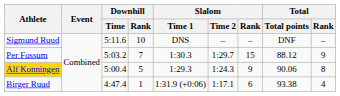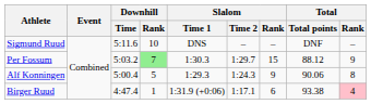row 4 | Downhill / Rank: no background -> lightgreen background
row 5 | Athlete: gold background -> no background
row 6 | Total / Rank: no background -> pink background
